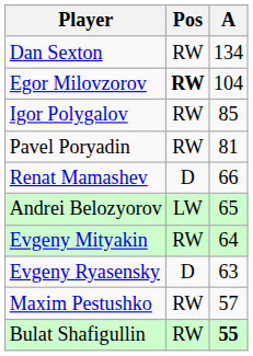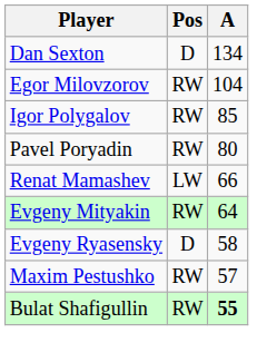Dan Sexton | Pos: RW -> D
Egor Milovzorov | Pos: bold -> normal
Pavel Poryadin | A: 81 -> 80
Renat Mamashev | Pos: D -> LW
- row: Andrei Belozyorov | LW | 65
Evgeny Ryasensky | A: 63 -> 58
